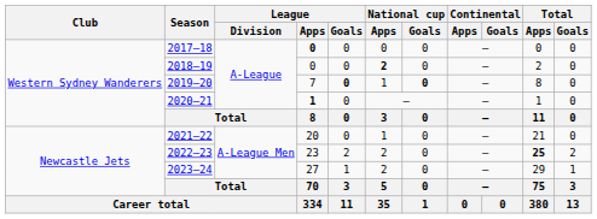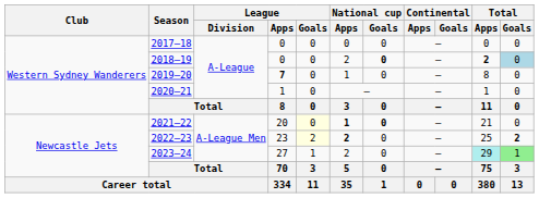2017–18 | League / Apps: bold -> normal
2018–19 | National cup / Apps: bold -> normal
2018–19 | National cup / Goals: normal -> bold
2018–19 | Total / Apps: normal -> bold
2018–19 | Total / Goals: no background -> lightblue background
2019–20 | League / Apps: normal -> bold
2019–20 | League / Goals: bold -> normal
2019–20 | National cup / Goals: bold -> normal
2020–21 | League / Apps: bold -> normal
2021–22 | League / Goals: no background -> lightyellow background
2021–22 | National cup / Apps: normal -> bold
2021–22 | National cup / Goals: normal -> bold
2022–23 | League / Goals: no background -> lightyellow background
2022–23 | National cup / Apps: normal -> bold
2022–23 | Total / Apps: bold -> normal
2022–23 | Total / Goals: normal -> bold
2023–24 | Total / Apps: no background -> paleturquoise background
2023–24 | Total / Goals: no background -> lightgreen background
